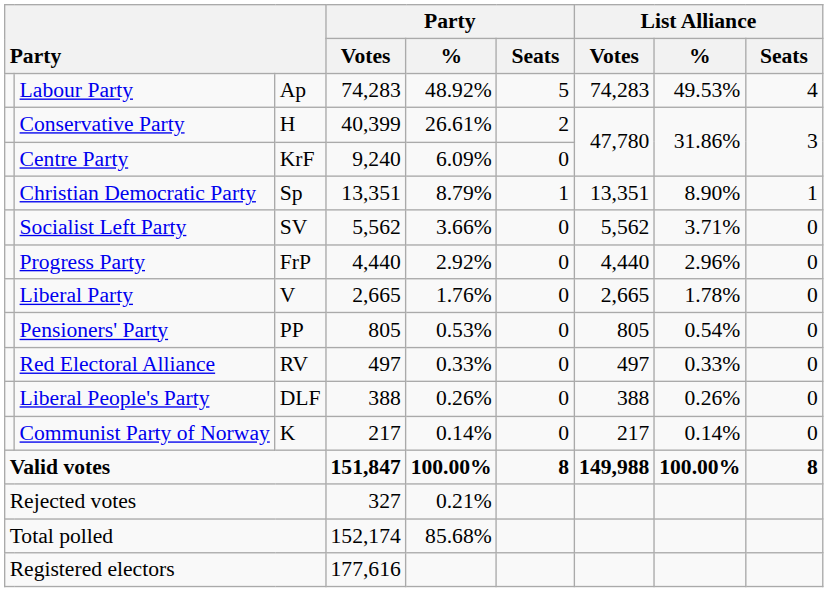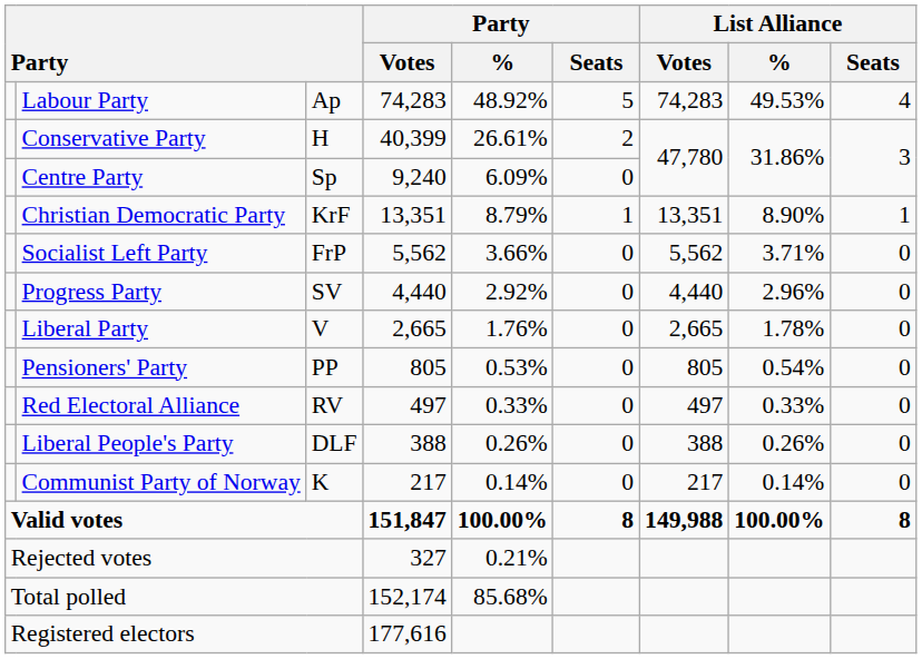Centre Party | column 3: KrF -> Sp
Christian Democratic Party | column 3: Sp -> KrF
Socialist Left Party | column 3: SV -> FrP
Progress Party | column 3: FrP -> SV
